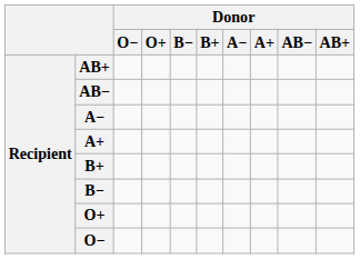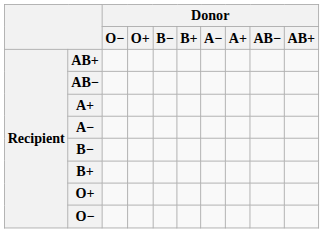row 5 | column 2: A− -> A+
row 6 | column 2: A+ -> A−
row 7 | column 2: B+ -> B−
row 8 | column 2: B− -> B+
